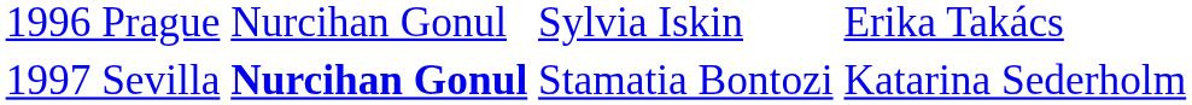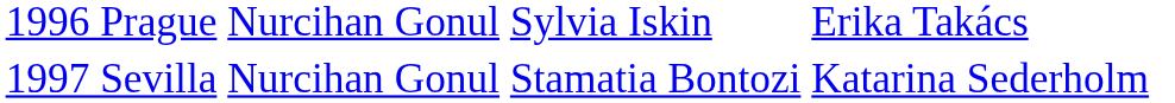1997 Sevilla | column 2: bold -> normal
